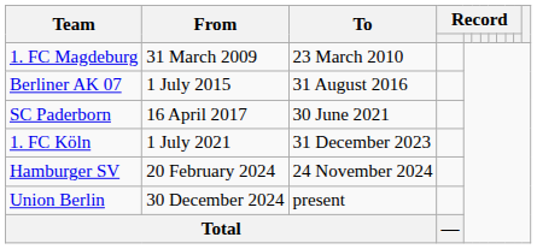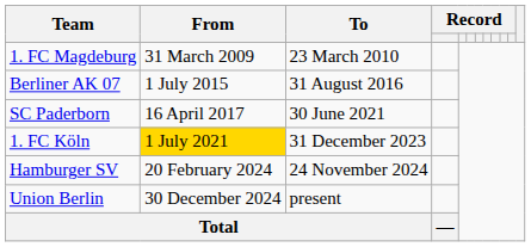1. FC Köln | From: no background -> gold background
